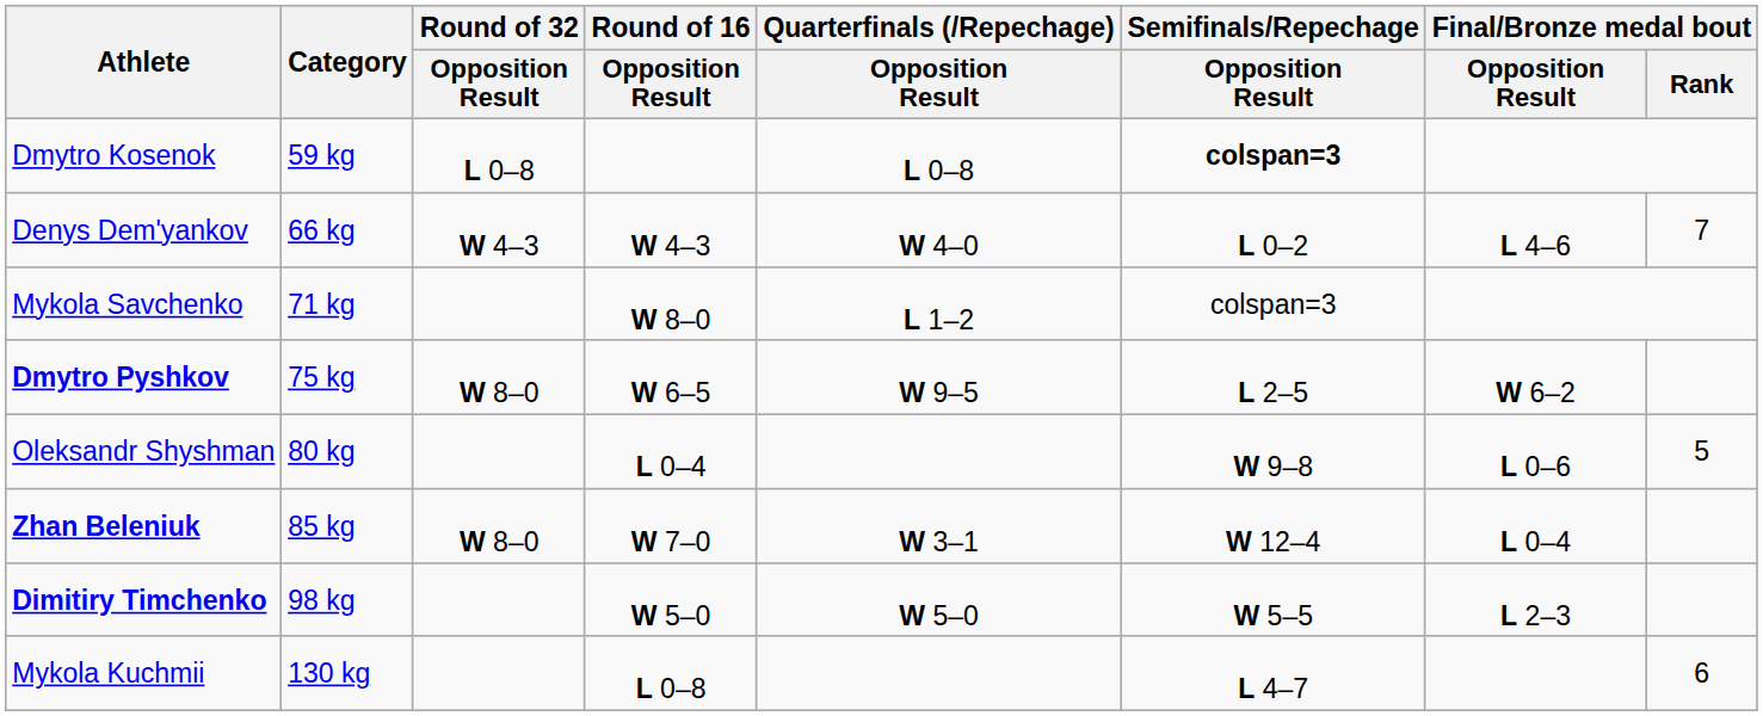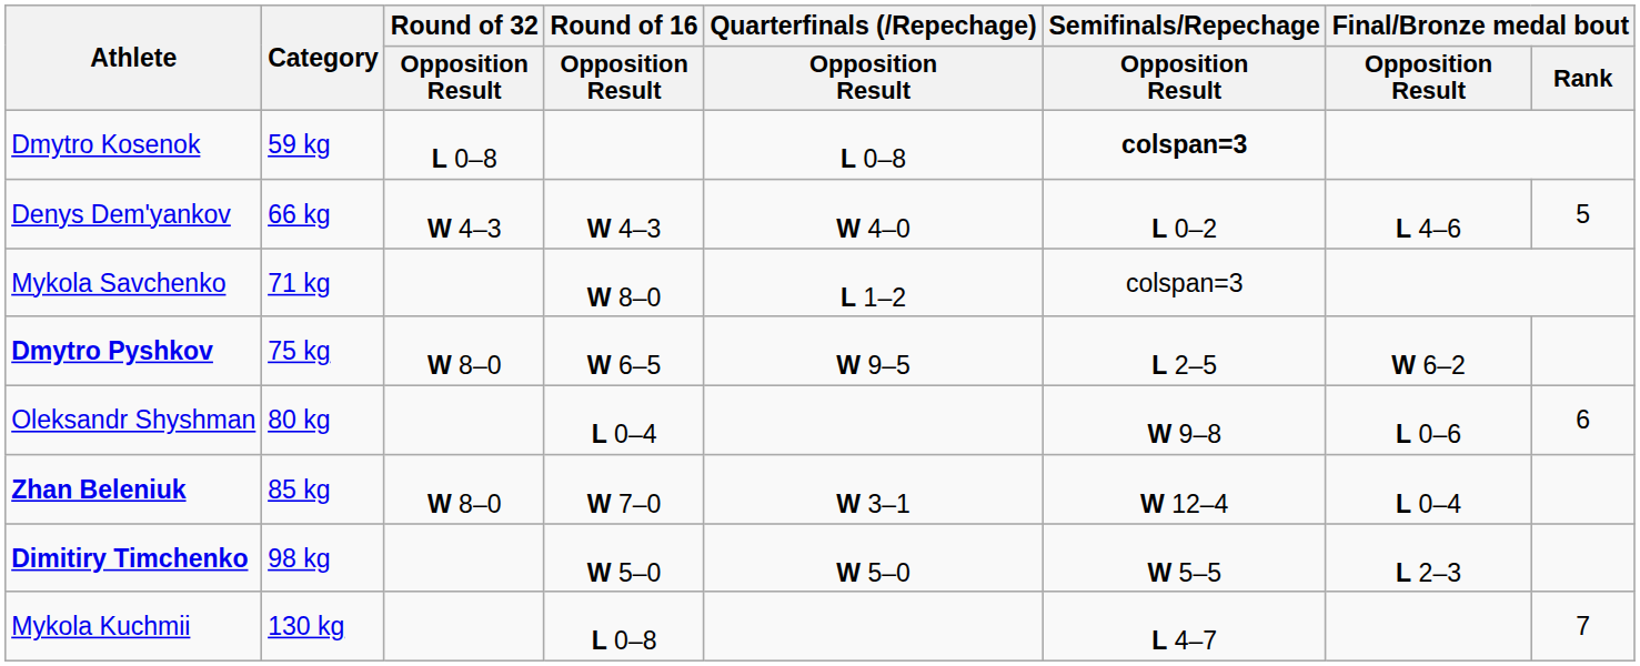Denys Dem'yankov | Final/Bronze medal bout / Rank: 7 -> 5
Oleksandr Shyshman | Final/Bronze medal bout / Rank: 5 -> 6
Mykola Kuchmii | Final/Bronze medal bout / Rank: 6 -> 7
